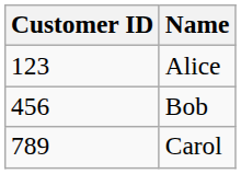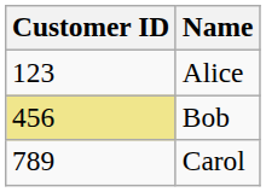Bob | Customer ID: no background -> khaki background
